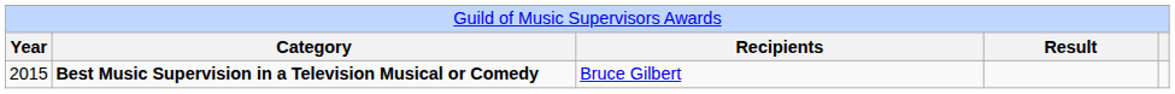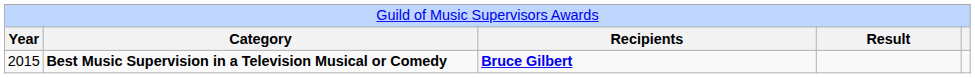2015 | column 3: normal -> bold
